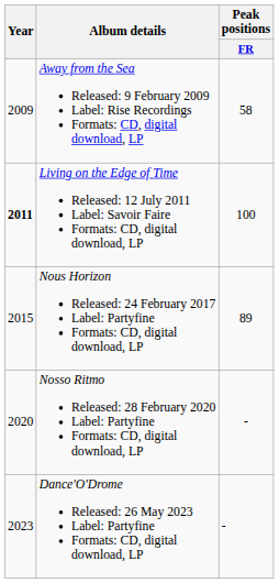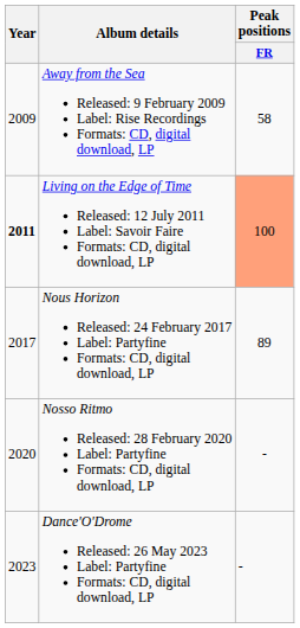row 4 | Peak positions / FR: no background -> lightsalmon background
row 5 | Year: 2015 -> 2017
